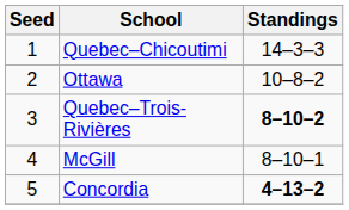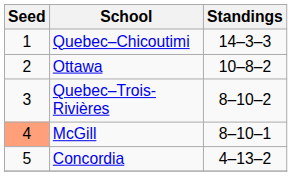Quebec–Trois-Rivières | Standings: bold -> normal
McGill | Seed: no background -> lightsalmon background
Concordia | Standings: bold -> normal
